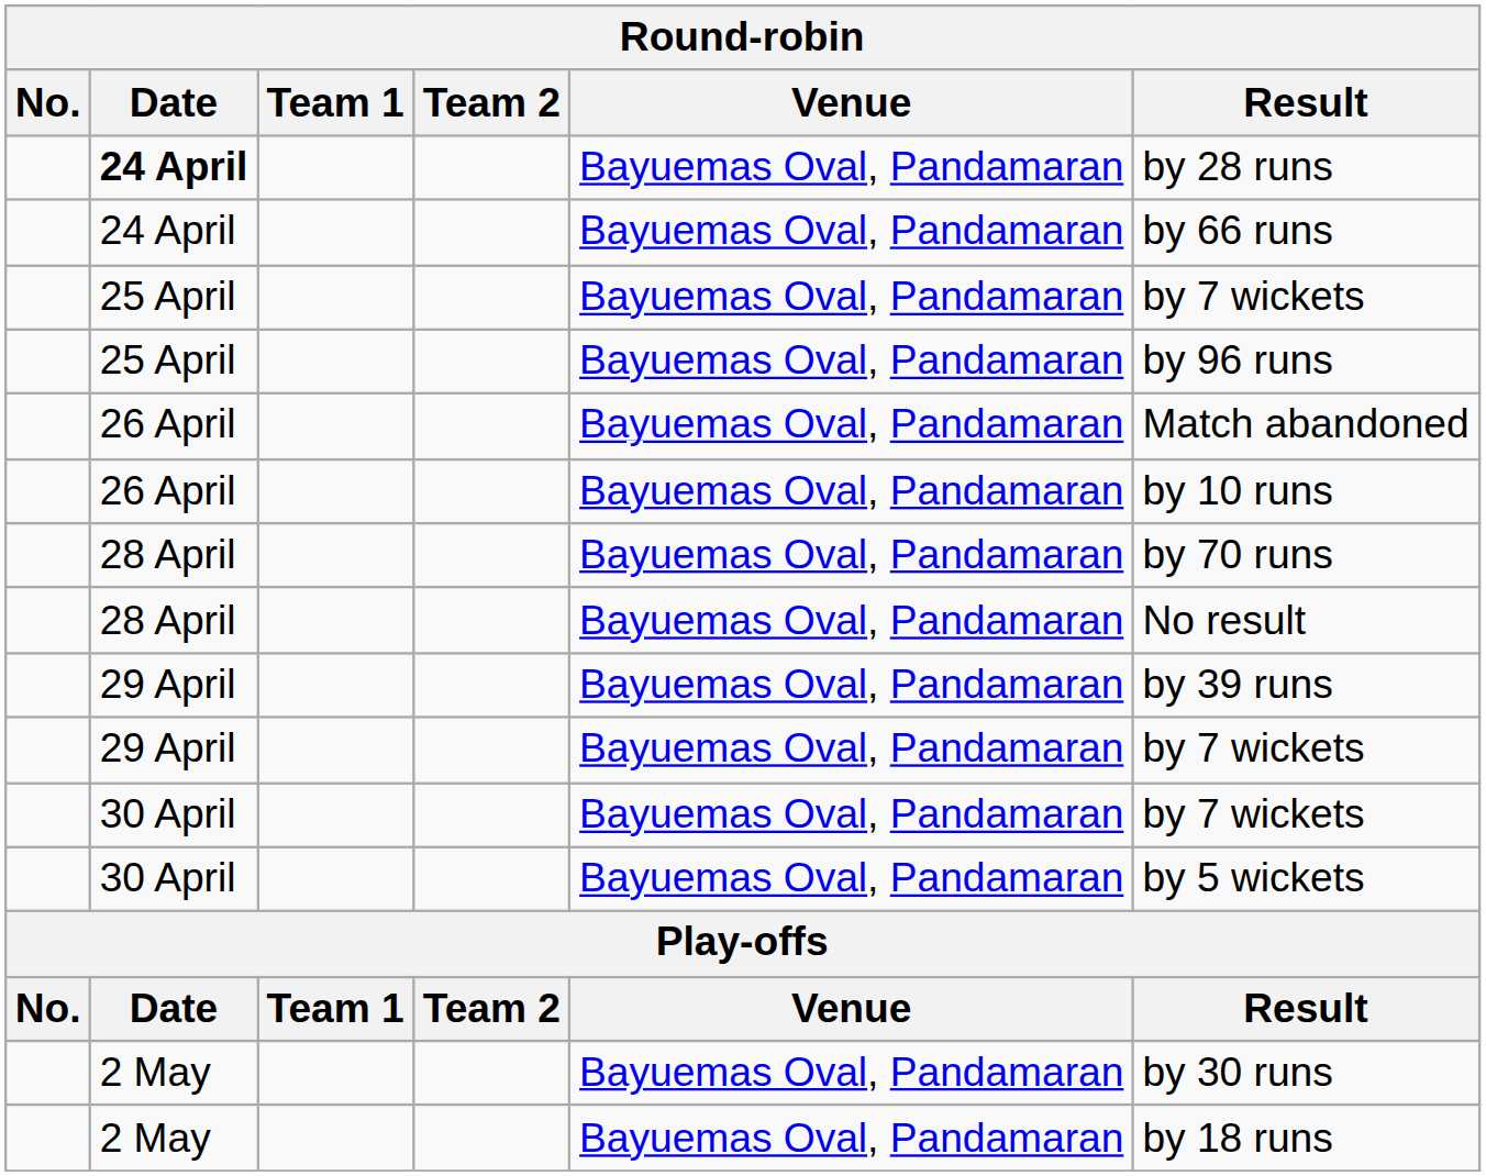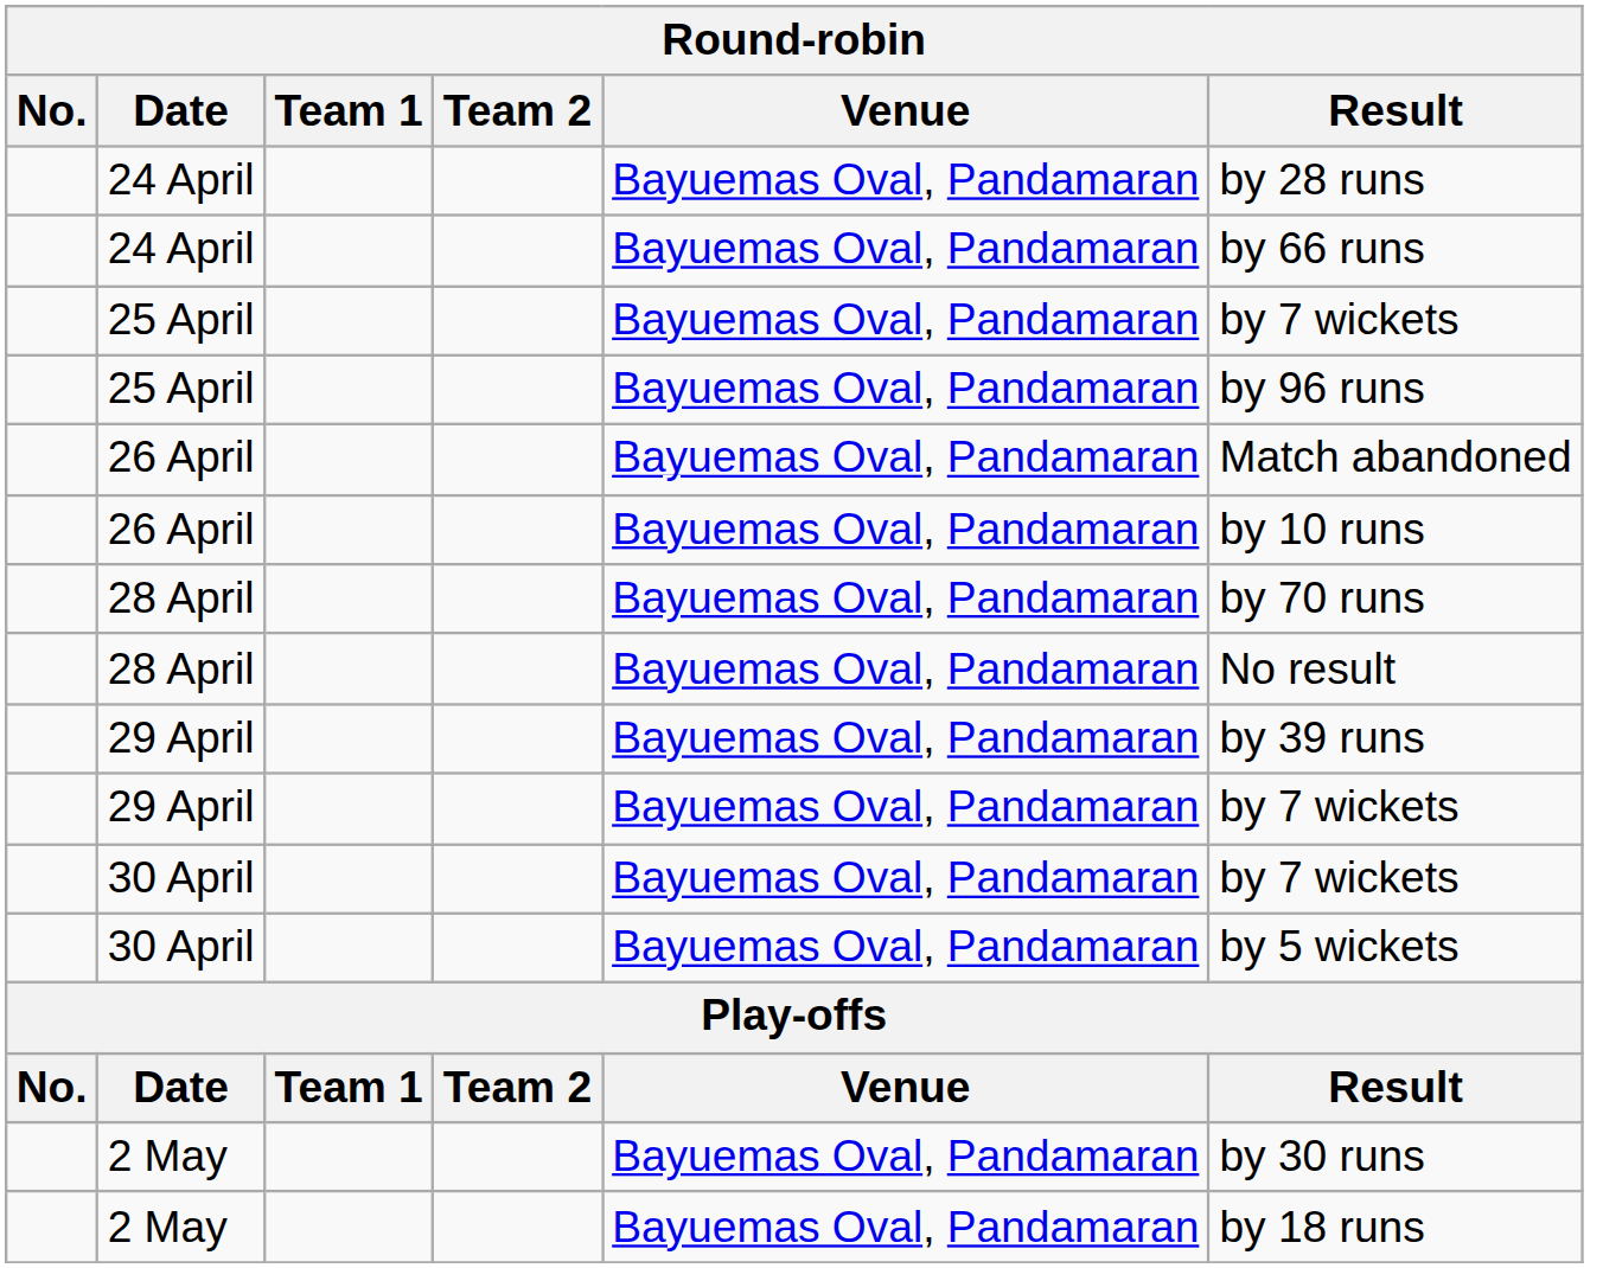row 3 | Date: bold -> normal
